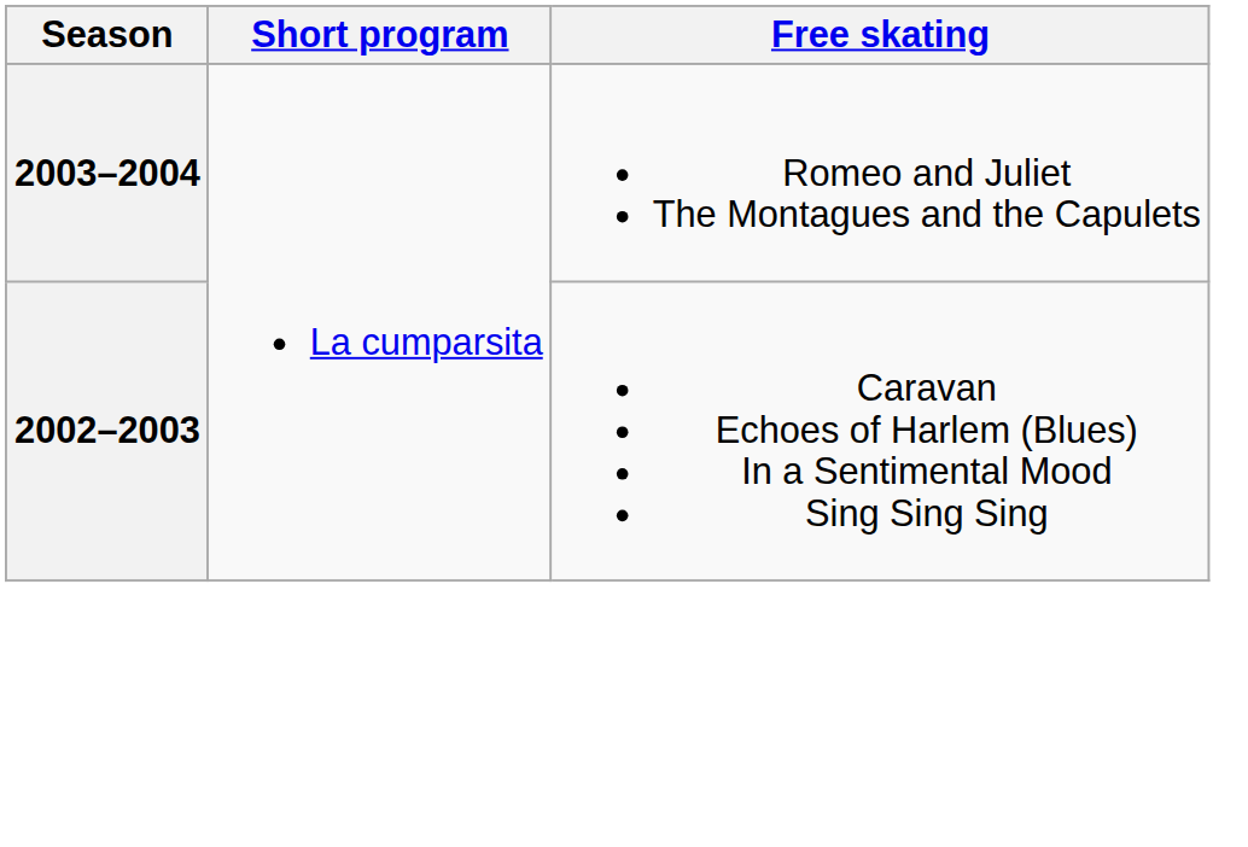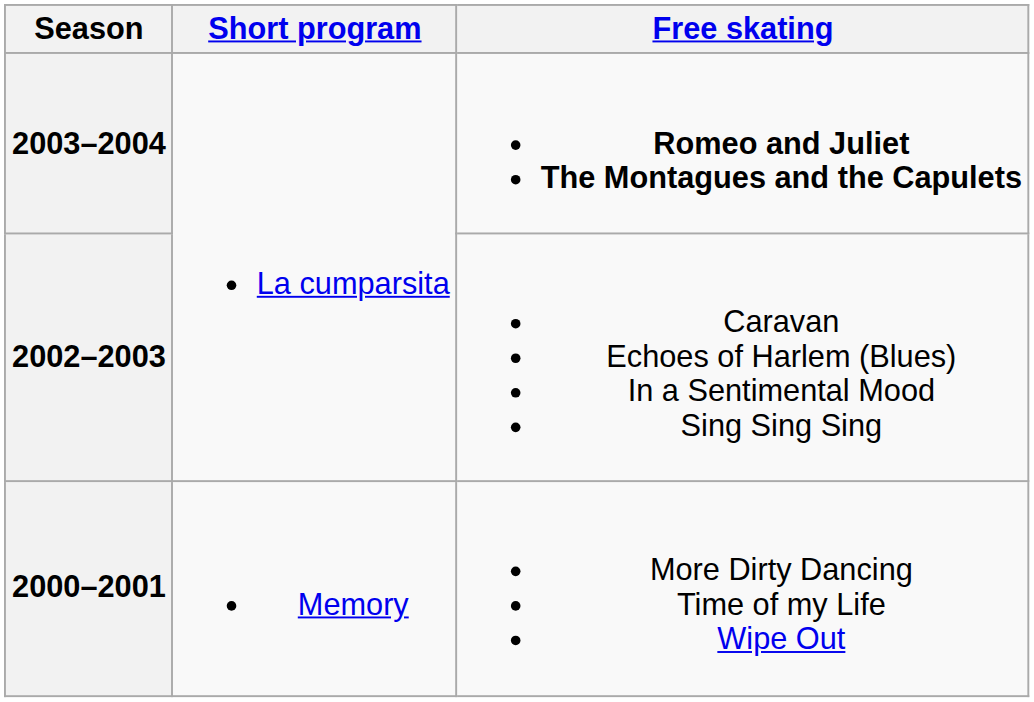2003–2004 | Free skating: normal -> bold
+ row: 2000–2001 | Memory | More Dirty Dancing Time of my Life Wipe Out
